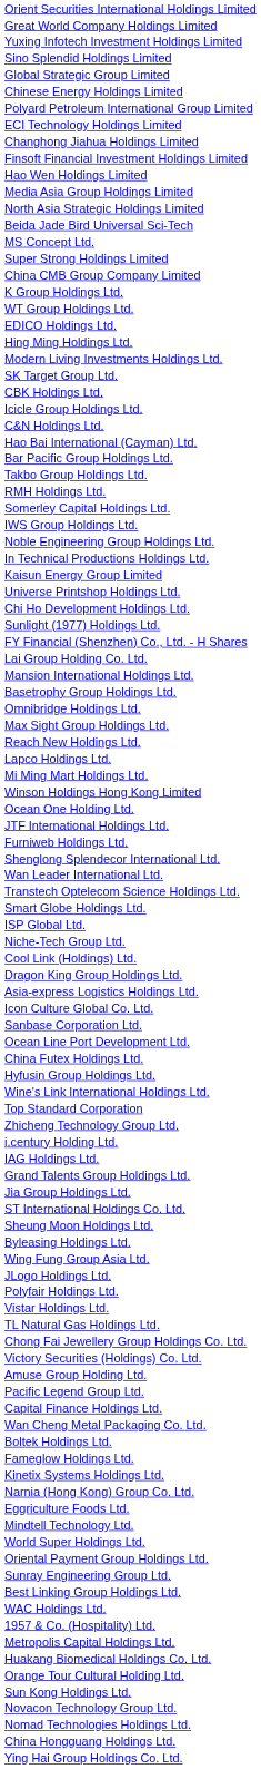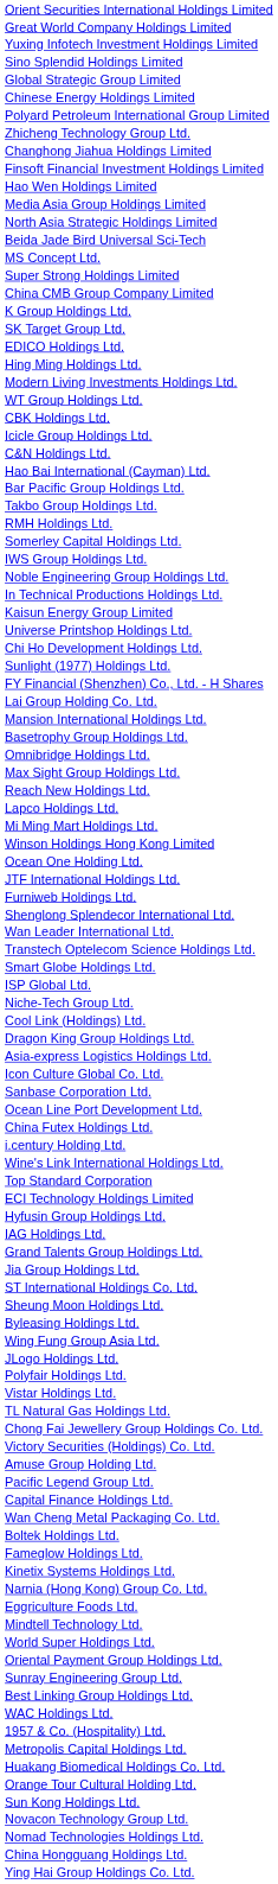row 8 | column 1: ECI Technology Holdings Limited -> Zhicheng Technology Group Ltd.
row 19 | column 1: WT Group Holdings Ltd. -> SK Target Group Ltd.
row 23 | column 1: SK Target Group Ltd. -> WT Group Holdings Ltd.
row 65 | column 1: Hyfusin Group Holdings Ltd. -> i.century Holding Ltd.
row 68 | column 1: Zhicheng Technology Group Ltd. -> ECI Technology Holdings Limited
row 69 | column 1: i.century Holding Ltd. -> Hyfusin Group Holdings Ltd.
